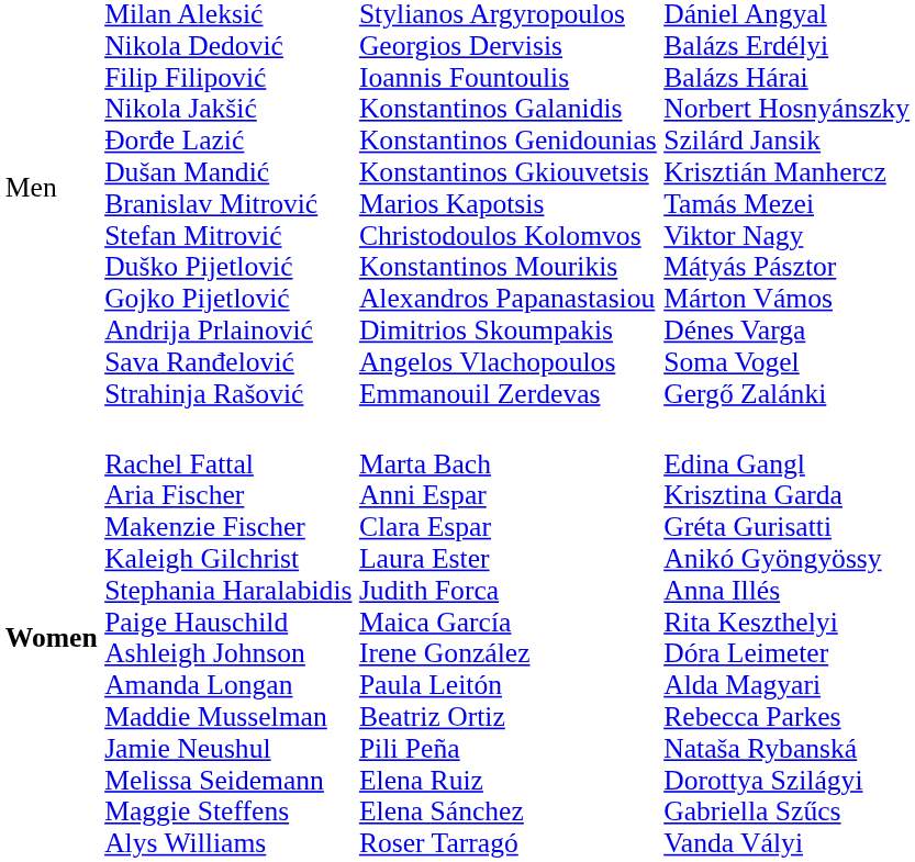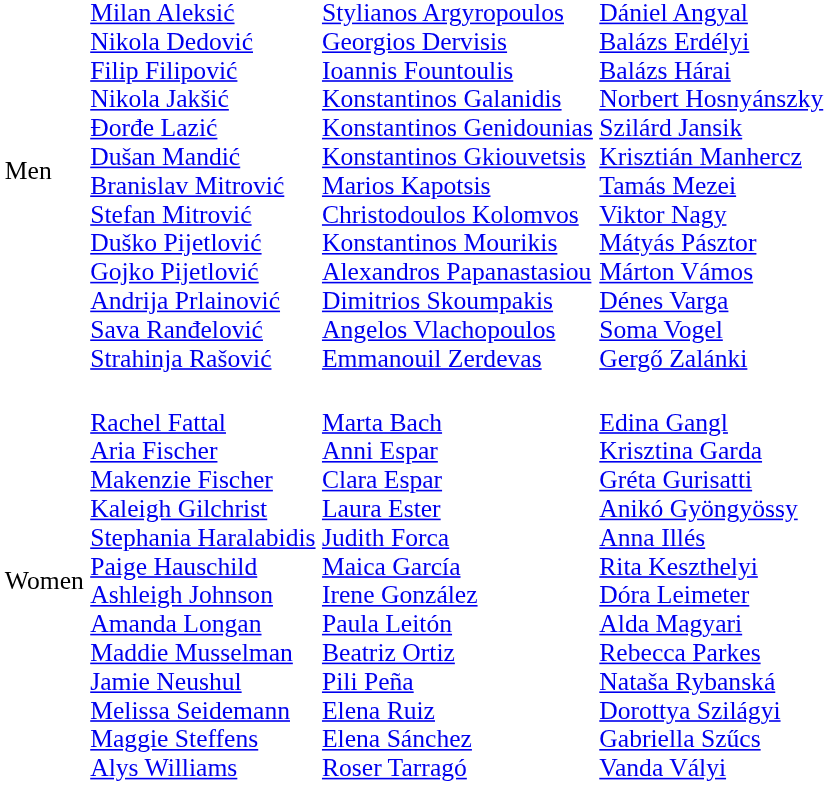Women | column 1: bold -> normal
